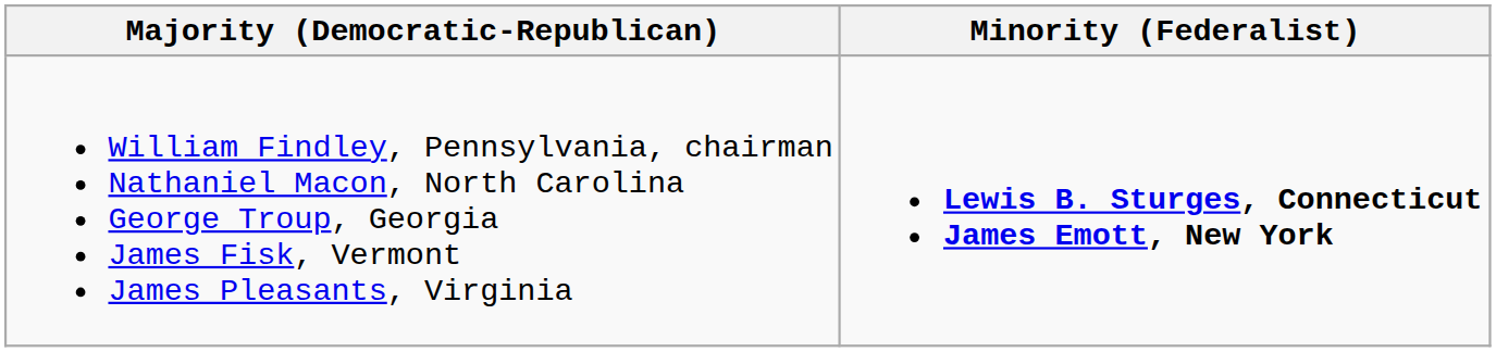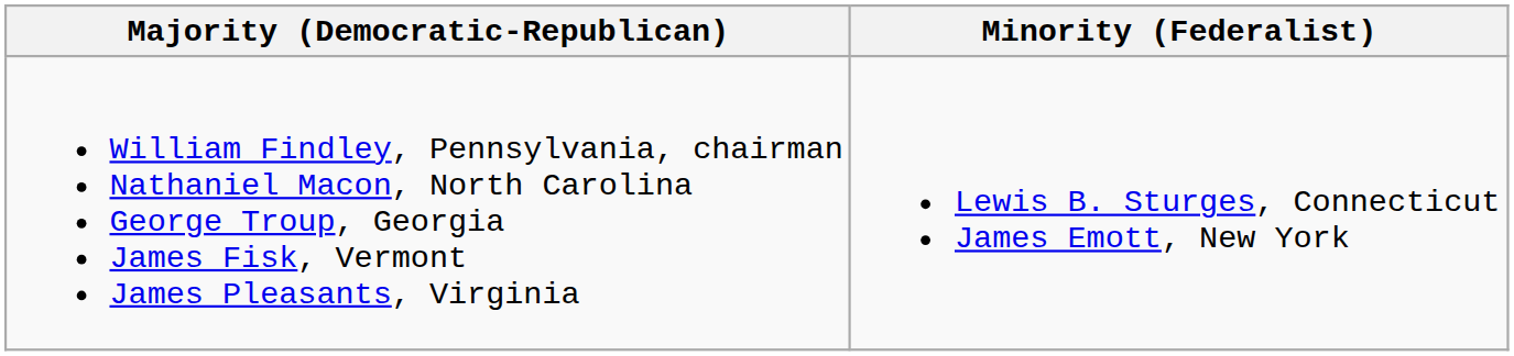row 2 | Minority (Federalist): bold -> normal
